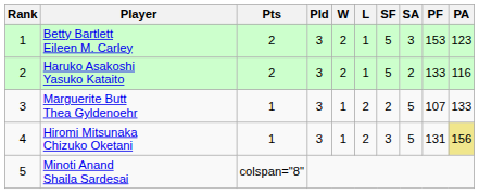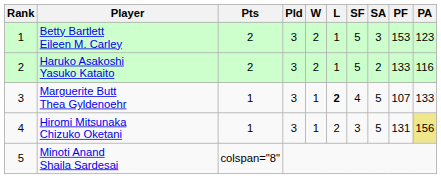Marguerite Butt Thea Gyldenoehr | L: normal -> bold
Marguerite Butt Thea Gyldenoehr | SF: 2 -> 4
